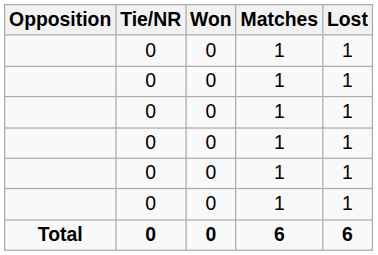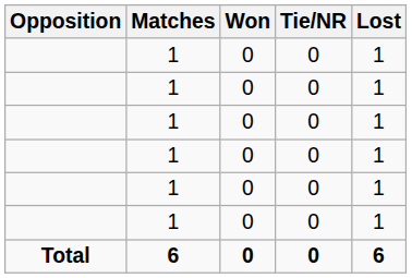columns swapped: Matches <-> Tie/NR
